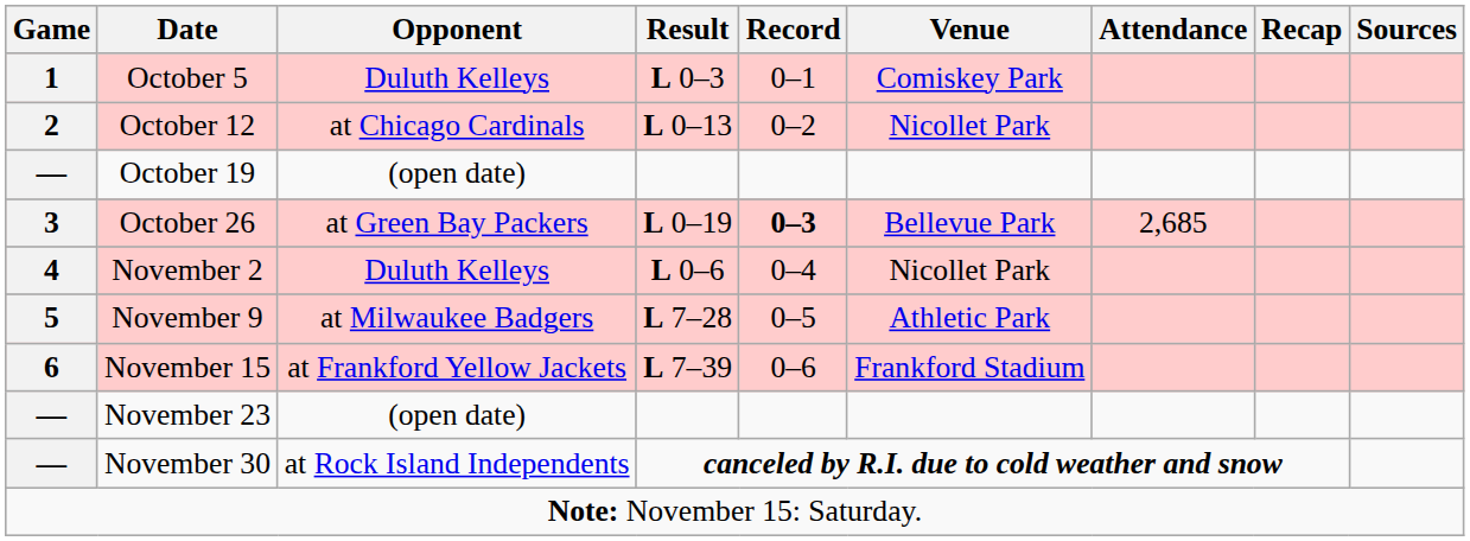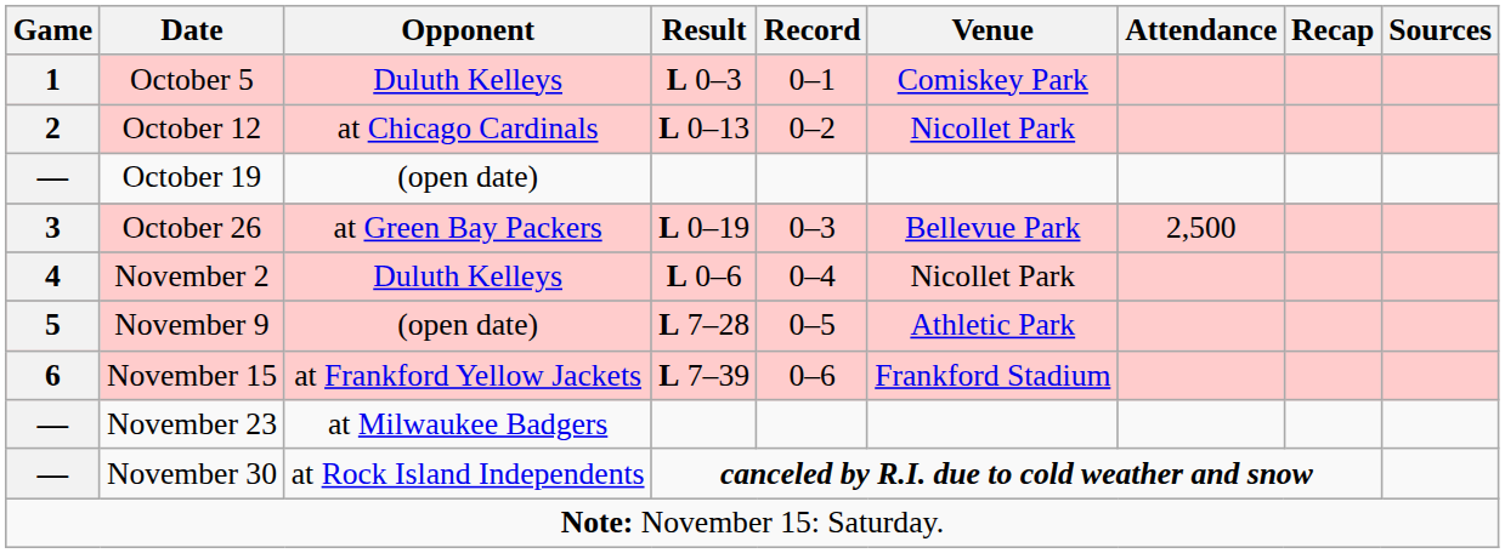October 26 | Record: bold -> normal
October 26 | Attendance: 2,685 -> 2,500
November 9 | Opponent: at Milwaukee Badgers -> (open date)
November 23 | Opponent: (open date) -> at Milwaukee Badgers
